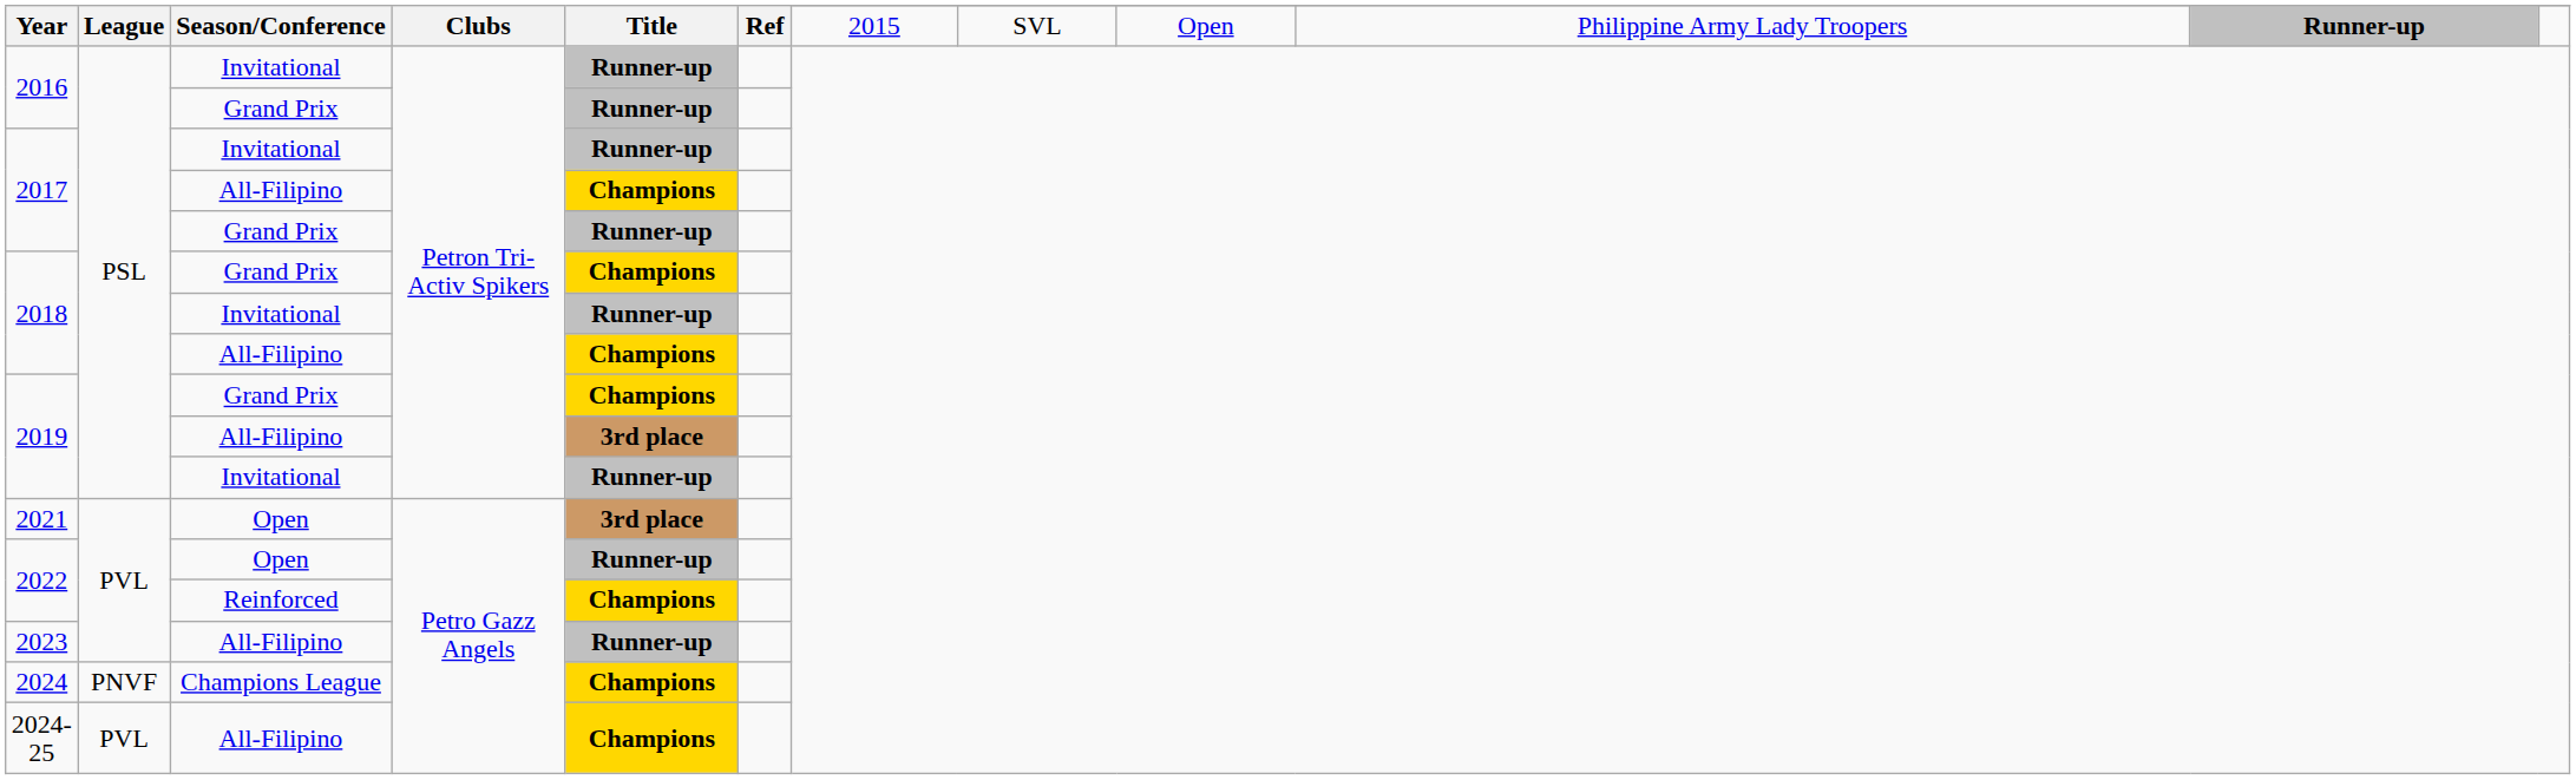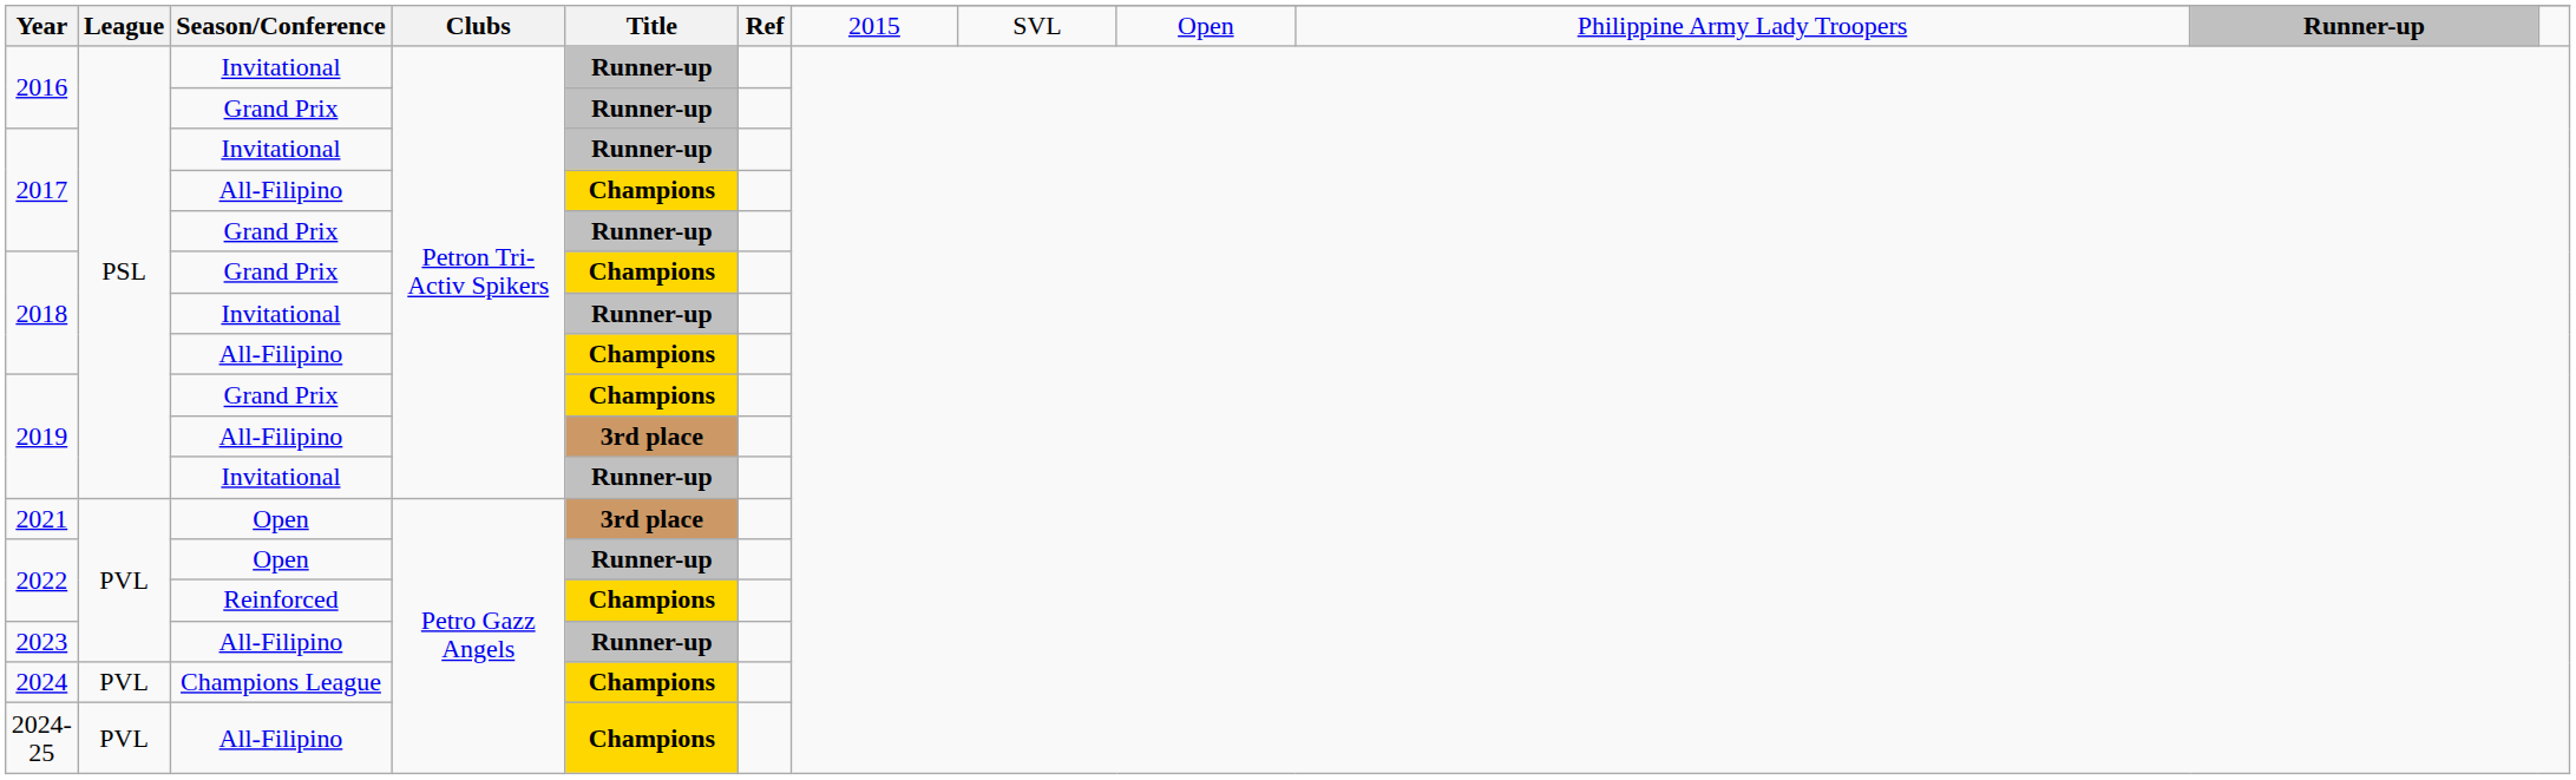2024 | League: PNVF -> PVL
